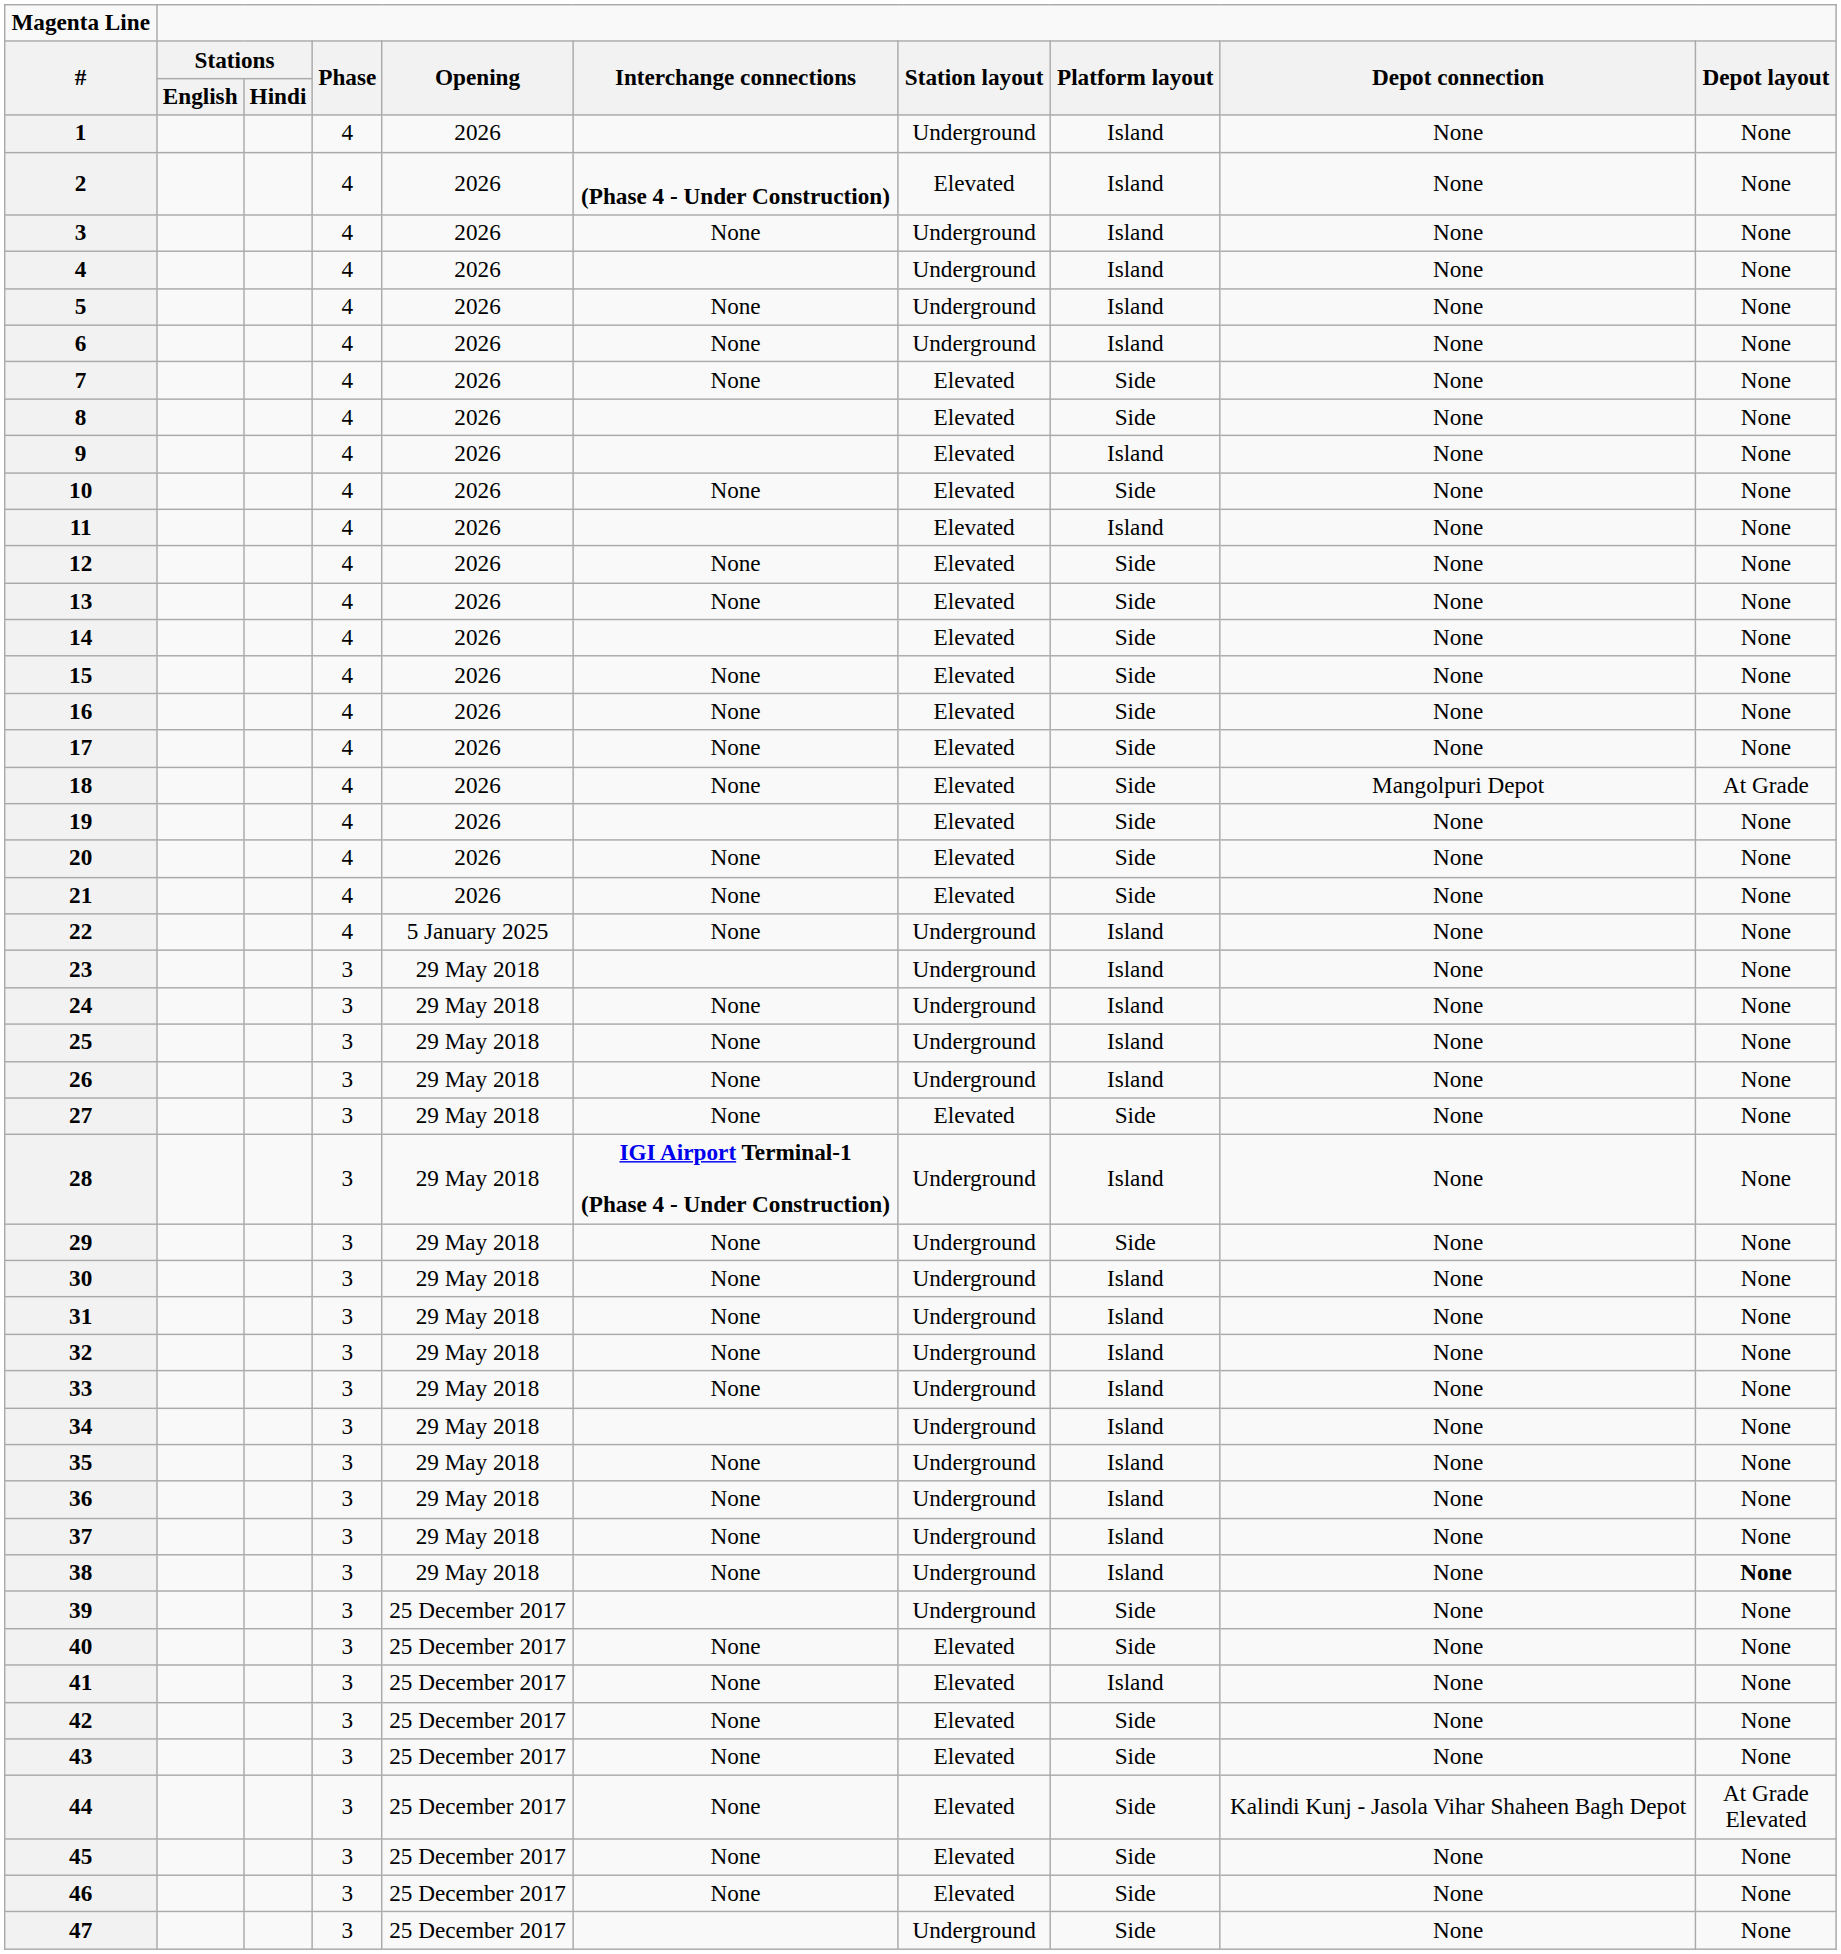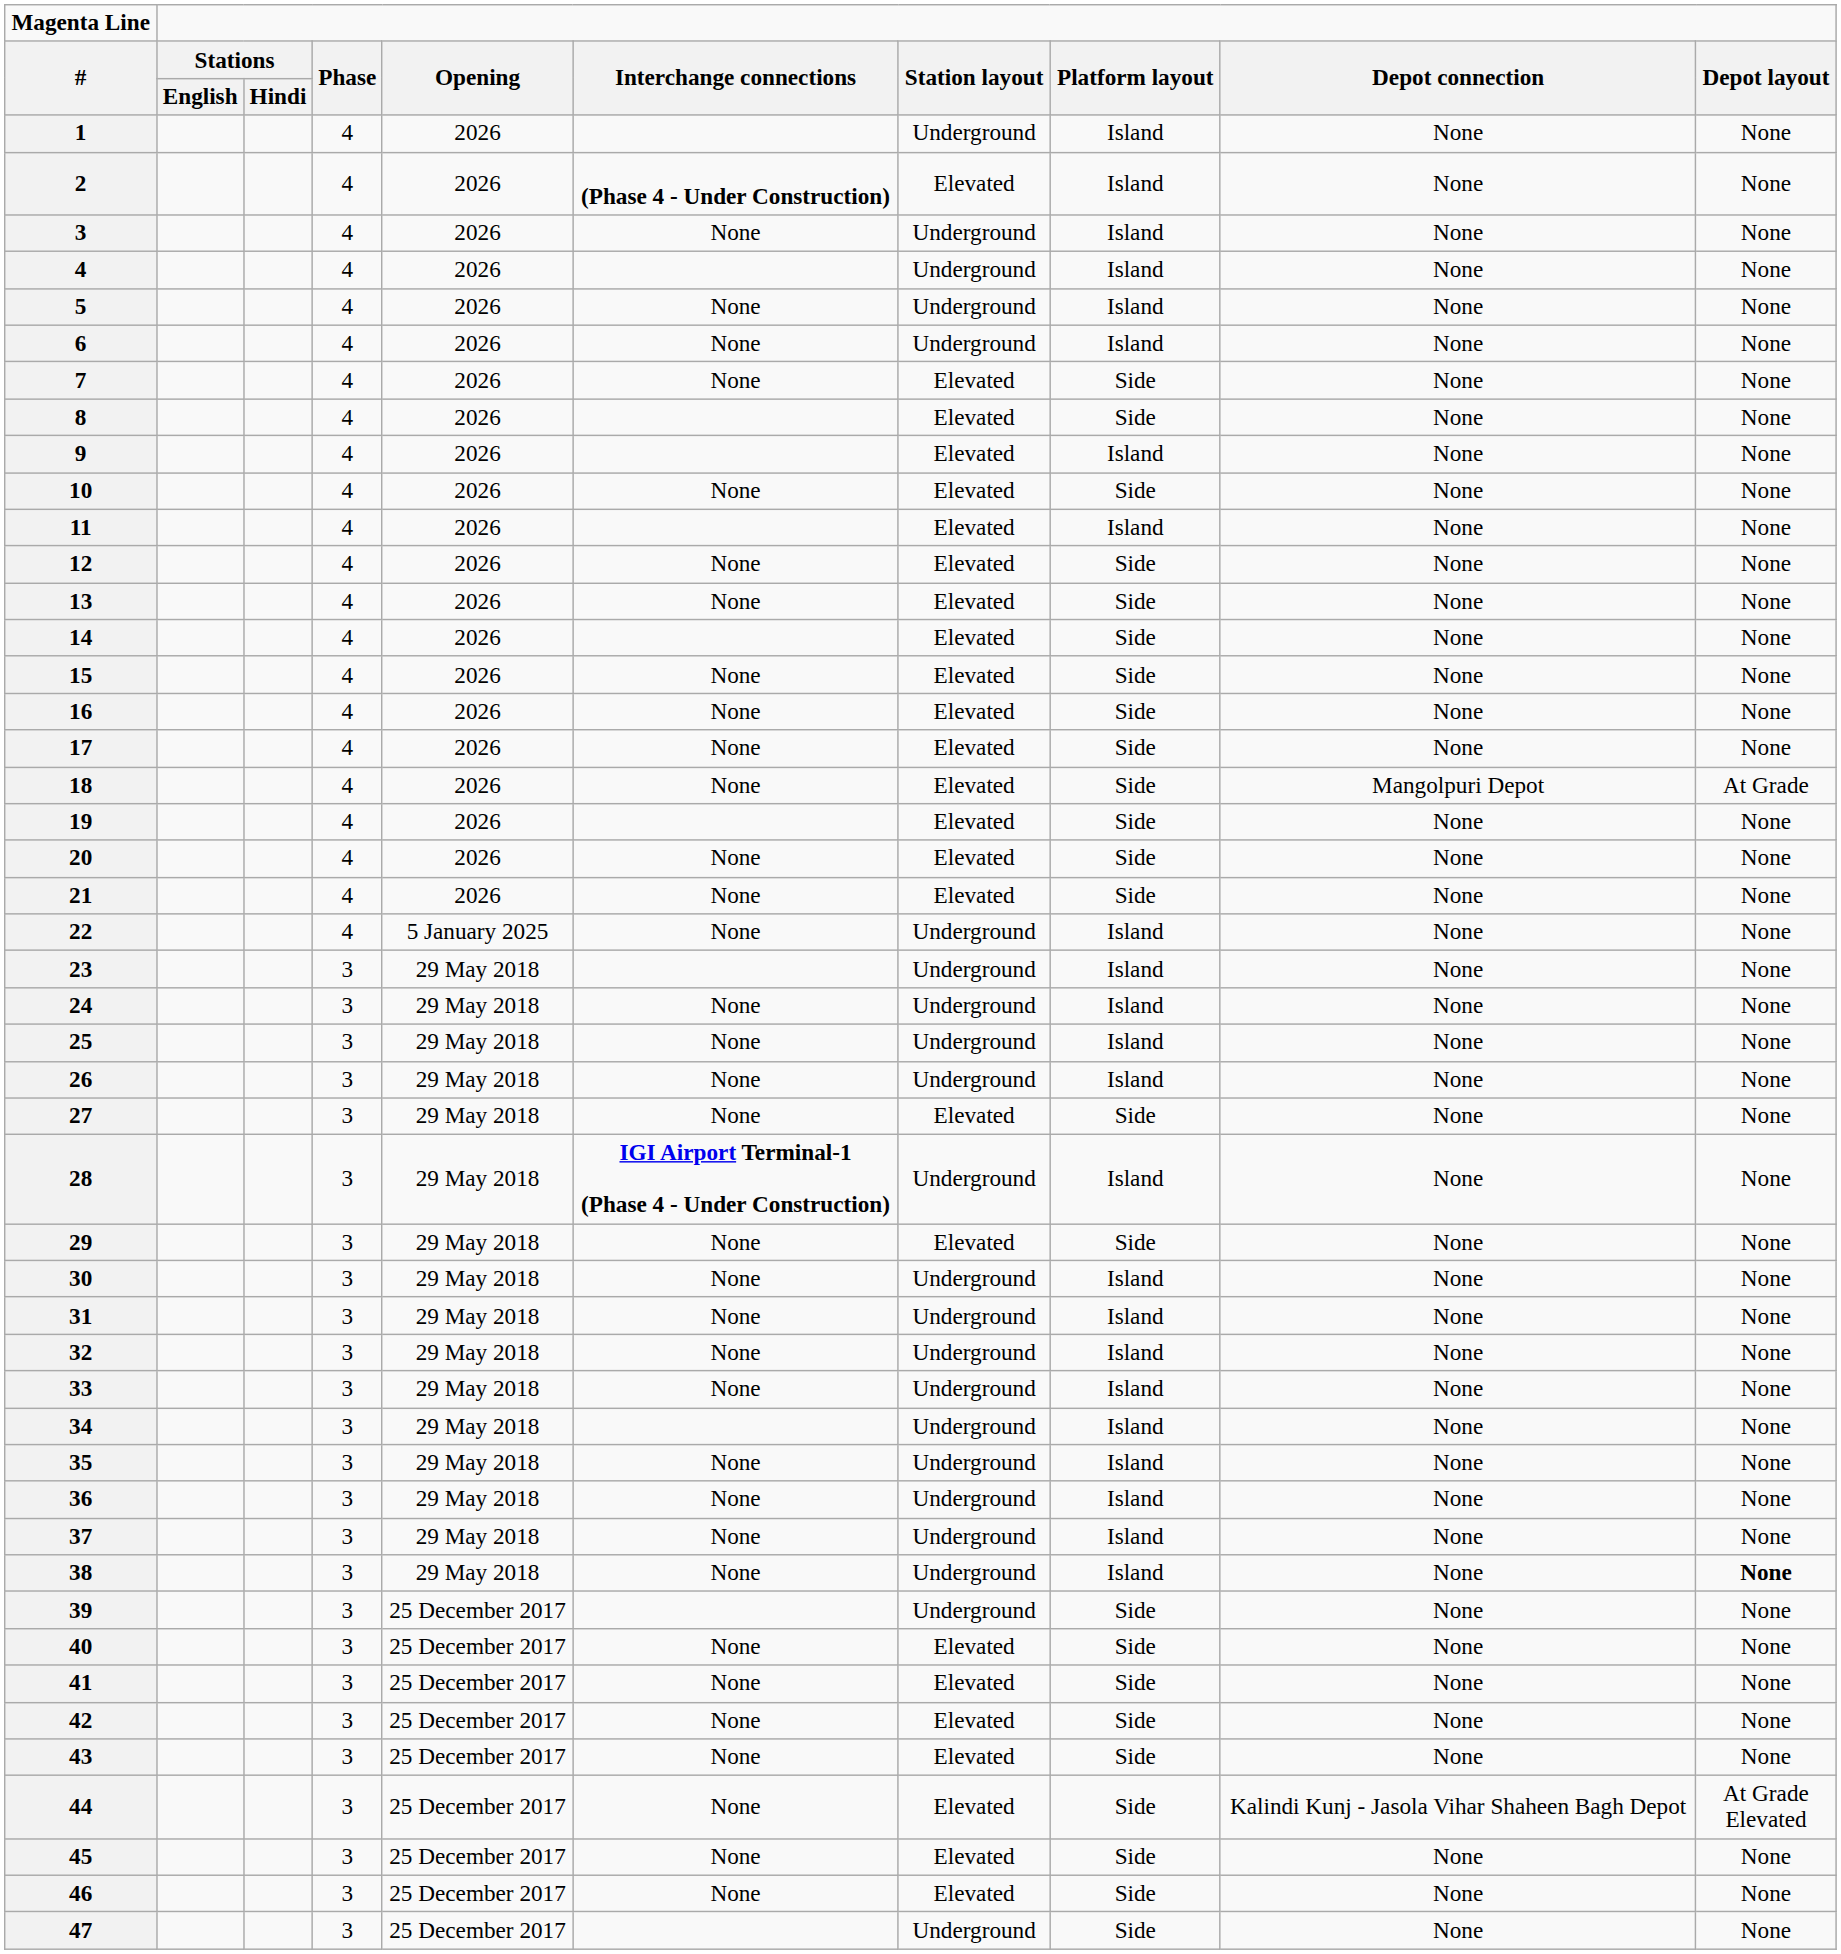29 | column 7: Underground -> Elevated
41 | column 8: Island -> Side
